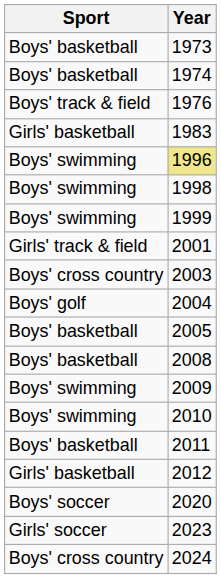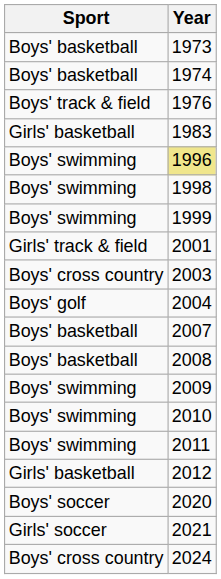row 12 | Year: 2005 -> 2007
row 16 | Sport: Boys' basketball -> Boys' swimming
row 19 | Year: 2023 -> 2021
